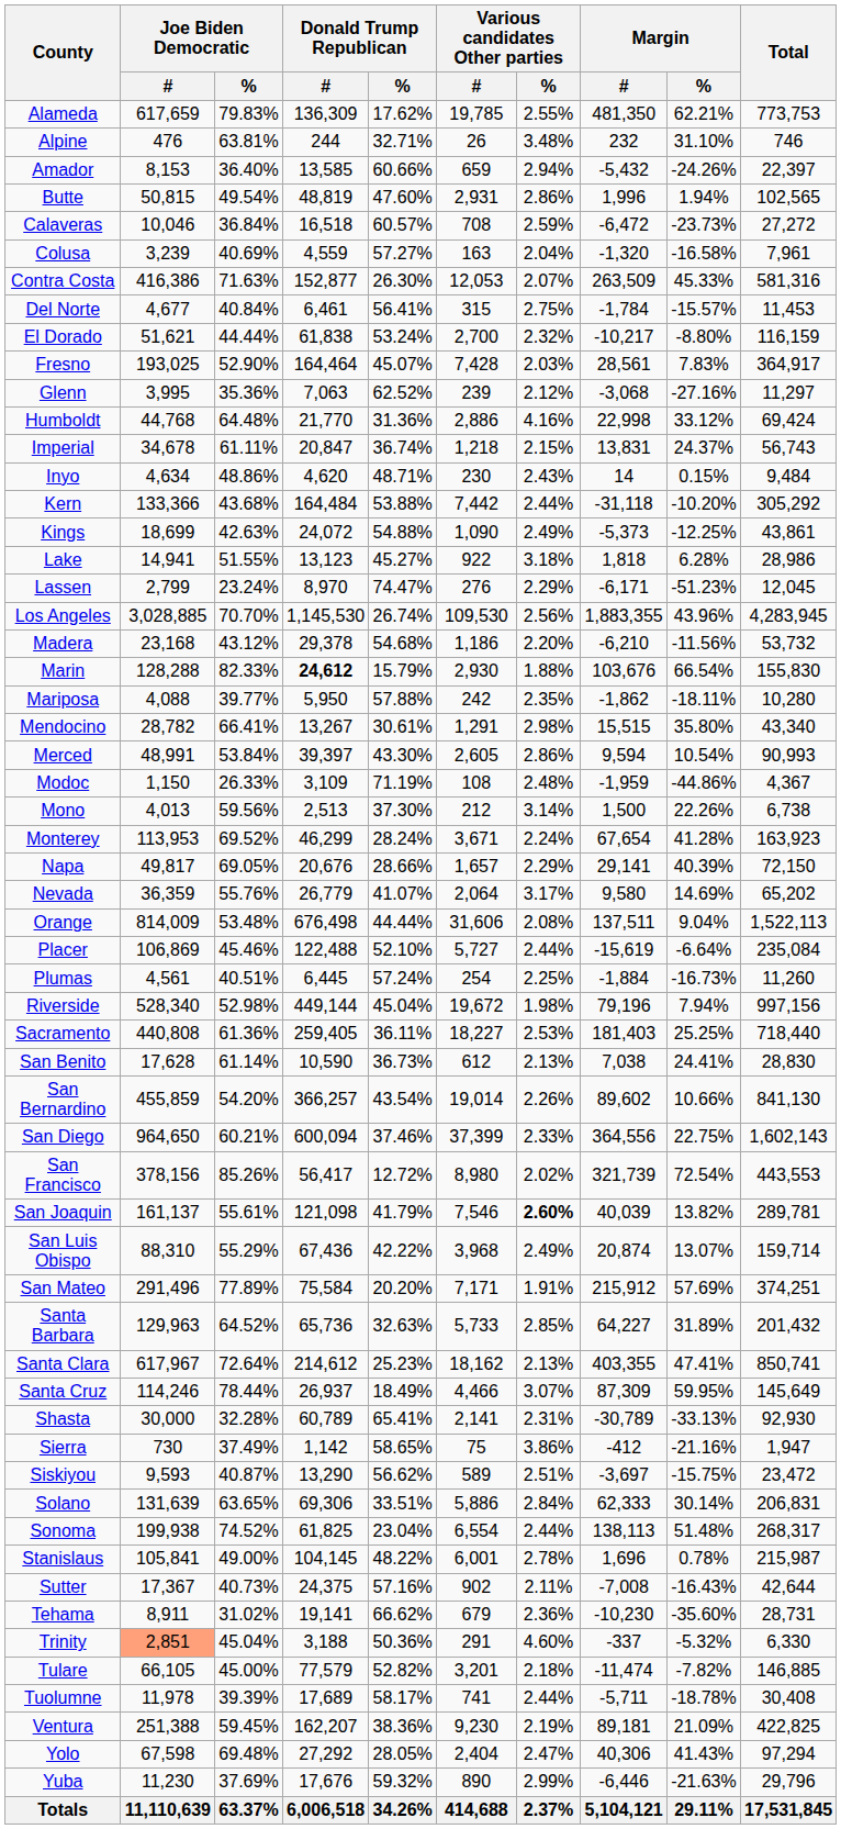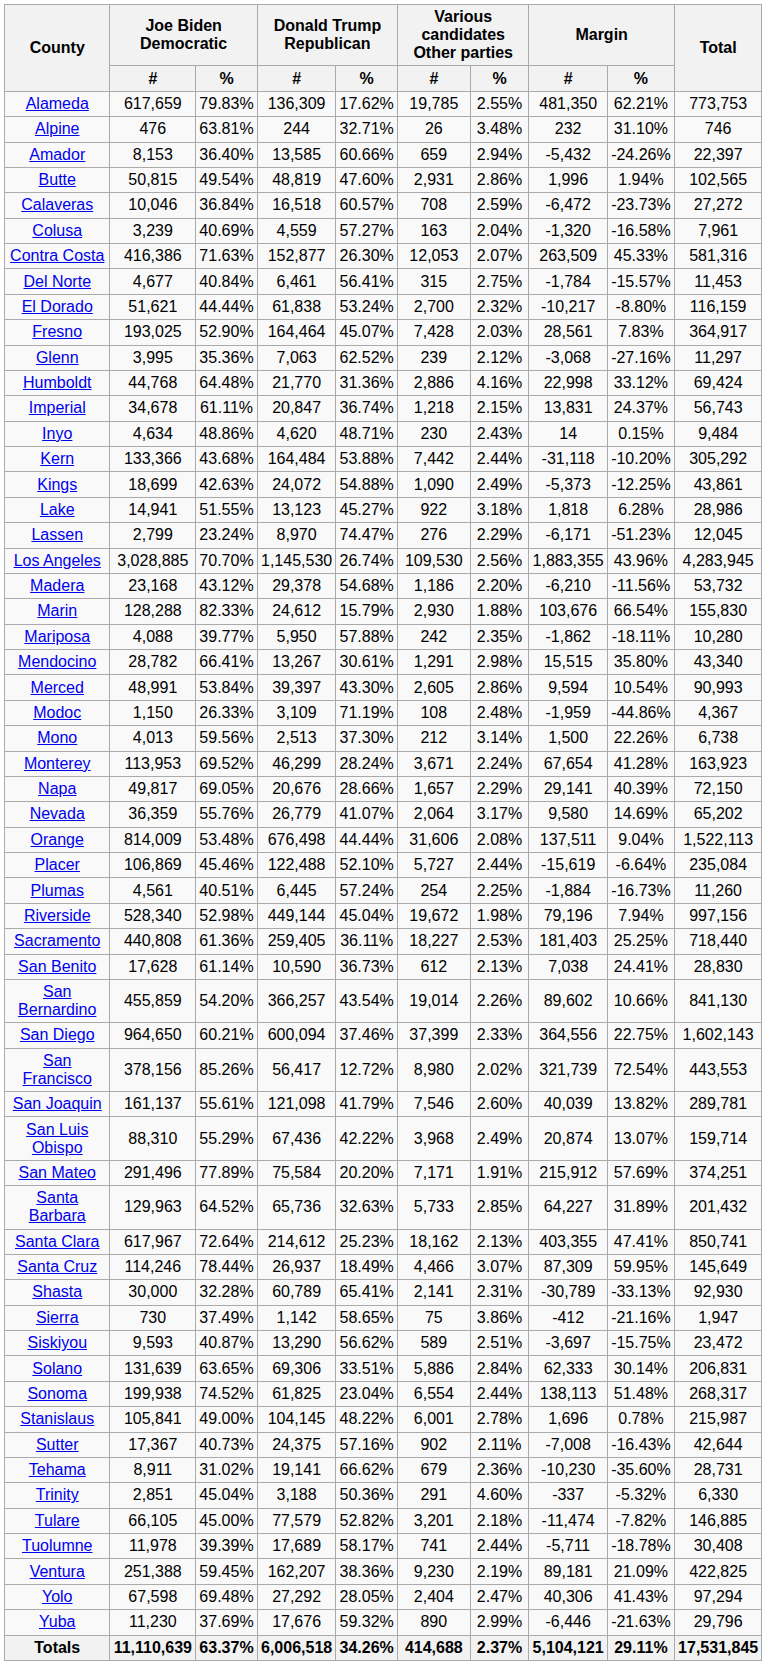Marin | Donald Trump Republican / #: bold -> normal
San Joaquin | Various candidates Other parties / %: bold -> normal
Trinity | Joe Biden Democratic / #: lightsalmon background -> no background
